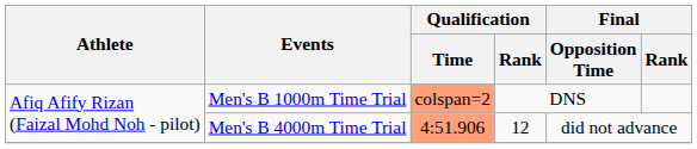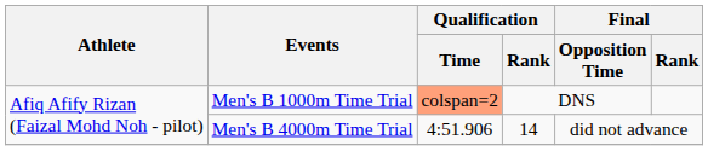Men's B 4000m Time Trial | Qualification / Time: lightsalmon background -> no background
Men's B 4000m Time Trial | Qualification / Rank: 12 -> 14
